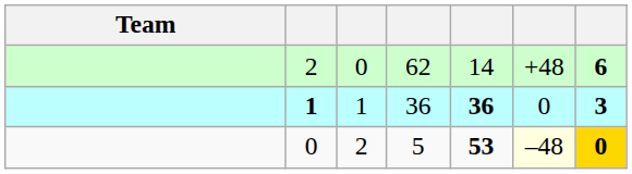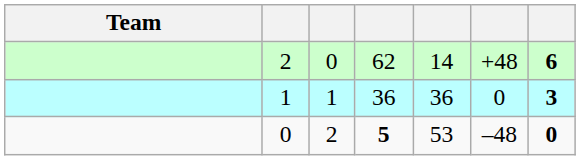row 3 | column 2: bold -> normal
row 3 | column 5: bold -> normal
row 4 | column 4: normal -> bold
row 4 | column 5: bold -> normal
row 4 | column 6: lightyellow background -> no background
row 4 | column 7: gold background -> no background
